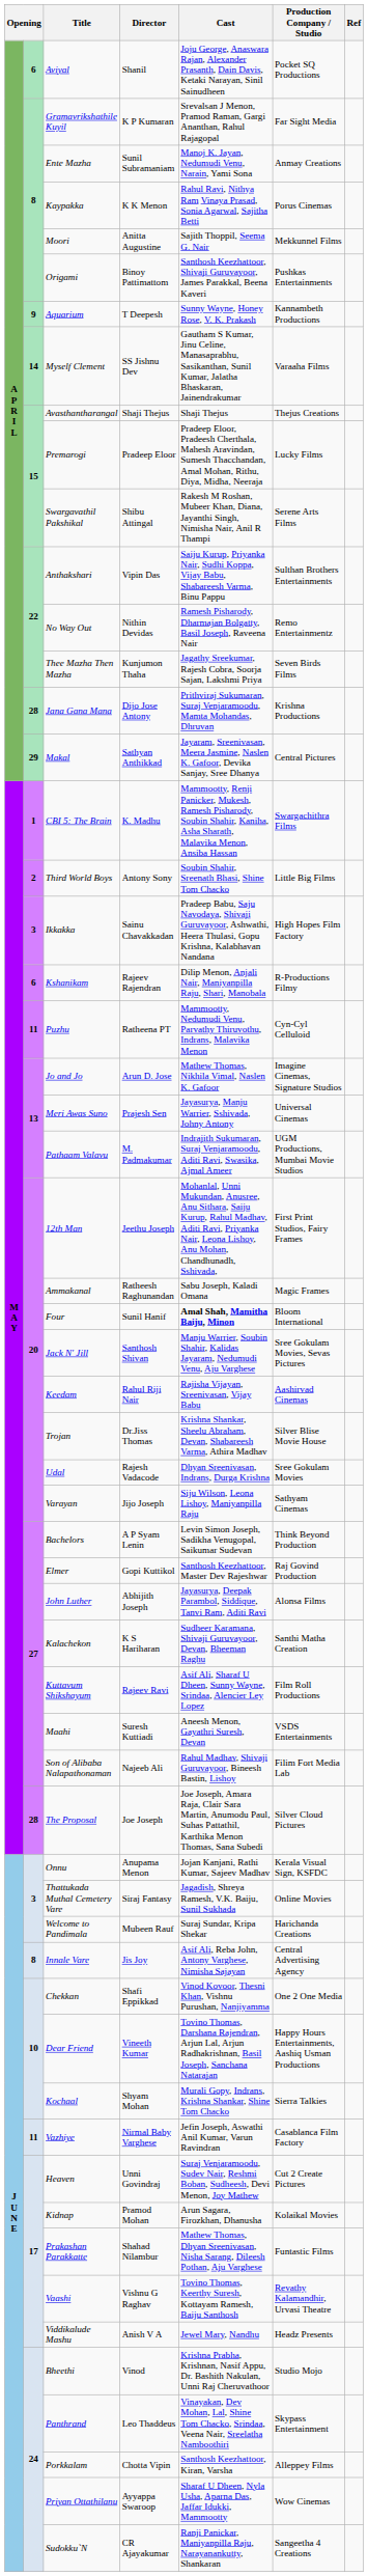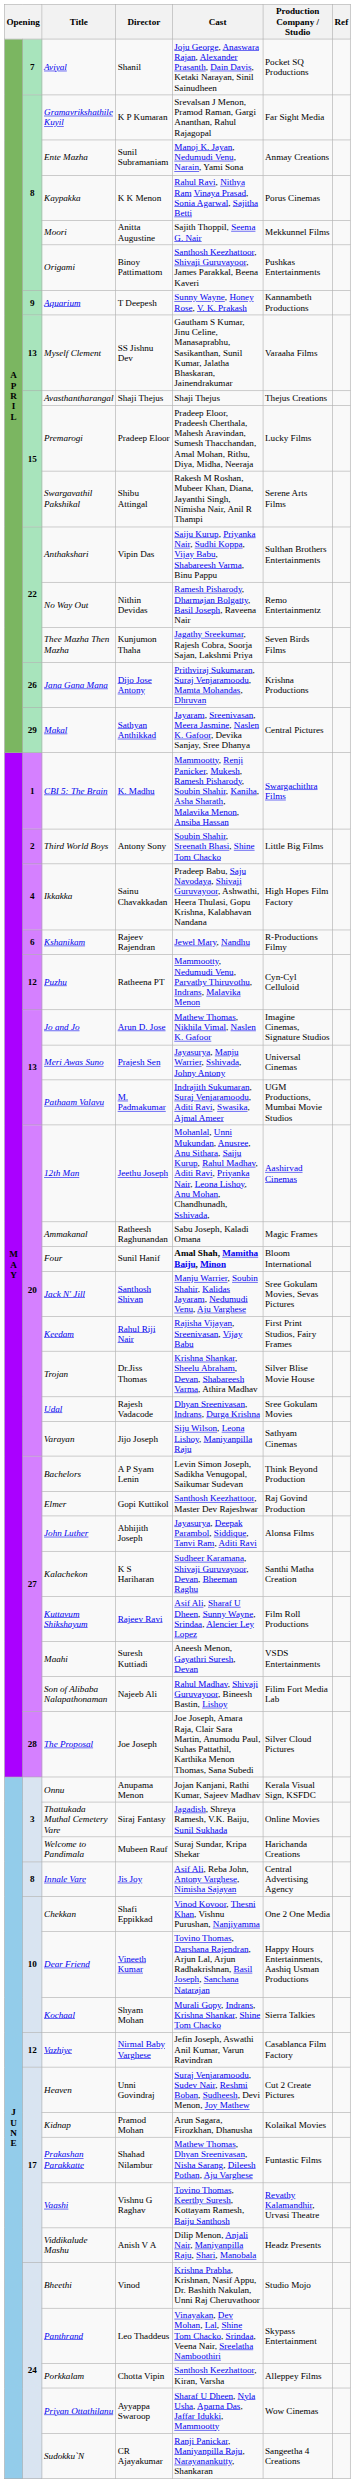Aviyal | column 2: 6 -> 7
Myself Clement | column 2: 14 -> 13
Jana Gana Mana | column 2: 28 -> 26
Ikkakka | column 2: 3 -> 4
Kshanikam | Cast: Dilip Menon, Anjali Nair, Maniyanpilla Raju, Shari, Manobala -> Jewel Mary, Nandhu
Puzhu | column 2: 11 -> 12
12th Man | Production Company / Studio: First Print Studios, Fairy Frames -> Aashirvad Cinemas
Keedam | Production Company / Studio: Aashirvad Cinemas -> First Print Studios, Fairy Frames
Vazhiye | column 2: 11 -> 12
Viddikalude Mashu | Cast: Jewel Mary, Nandhu -> Dilip Menon, Anjali Nair, Maniyanpilla Raju, Shari, Manobala
